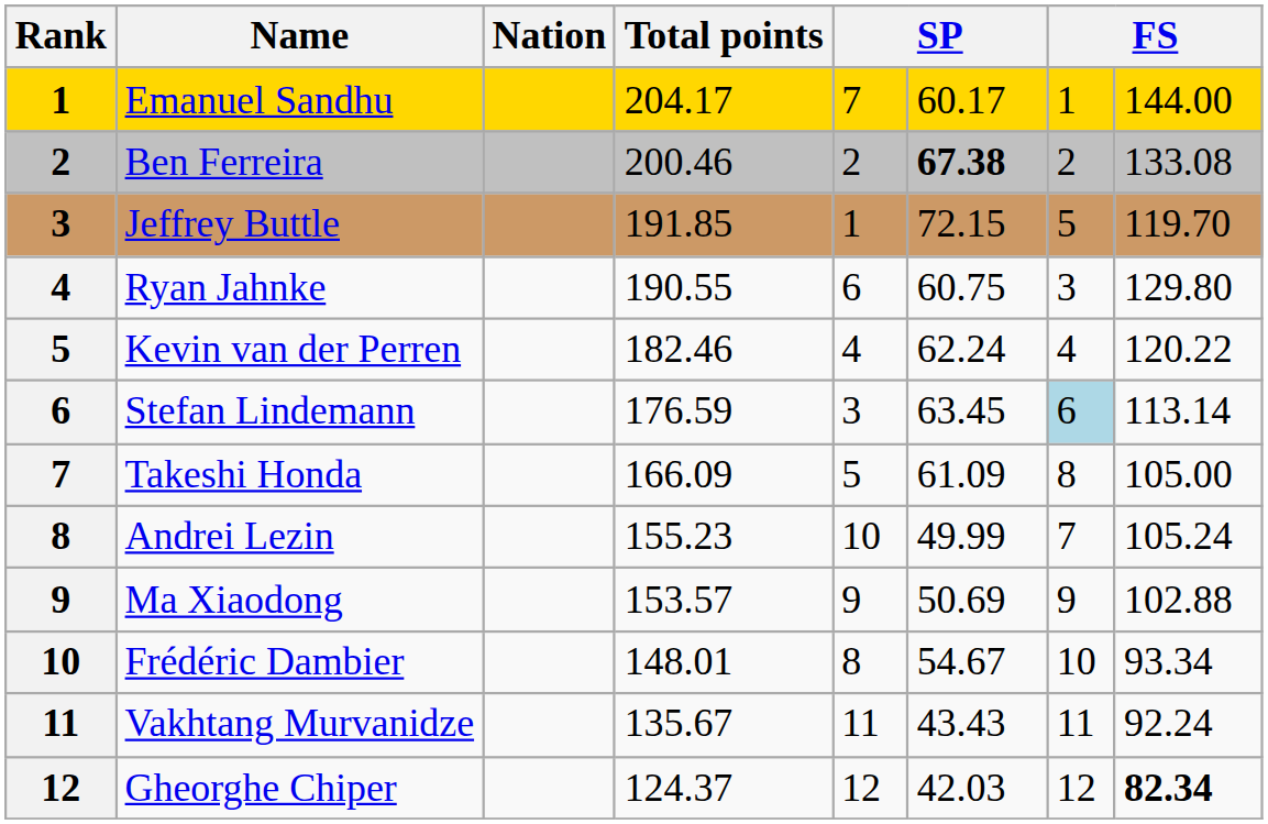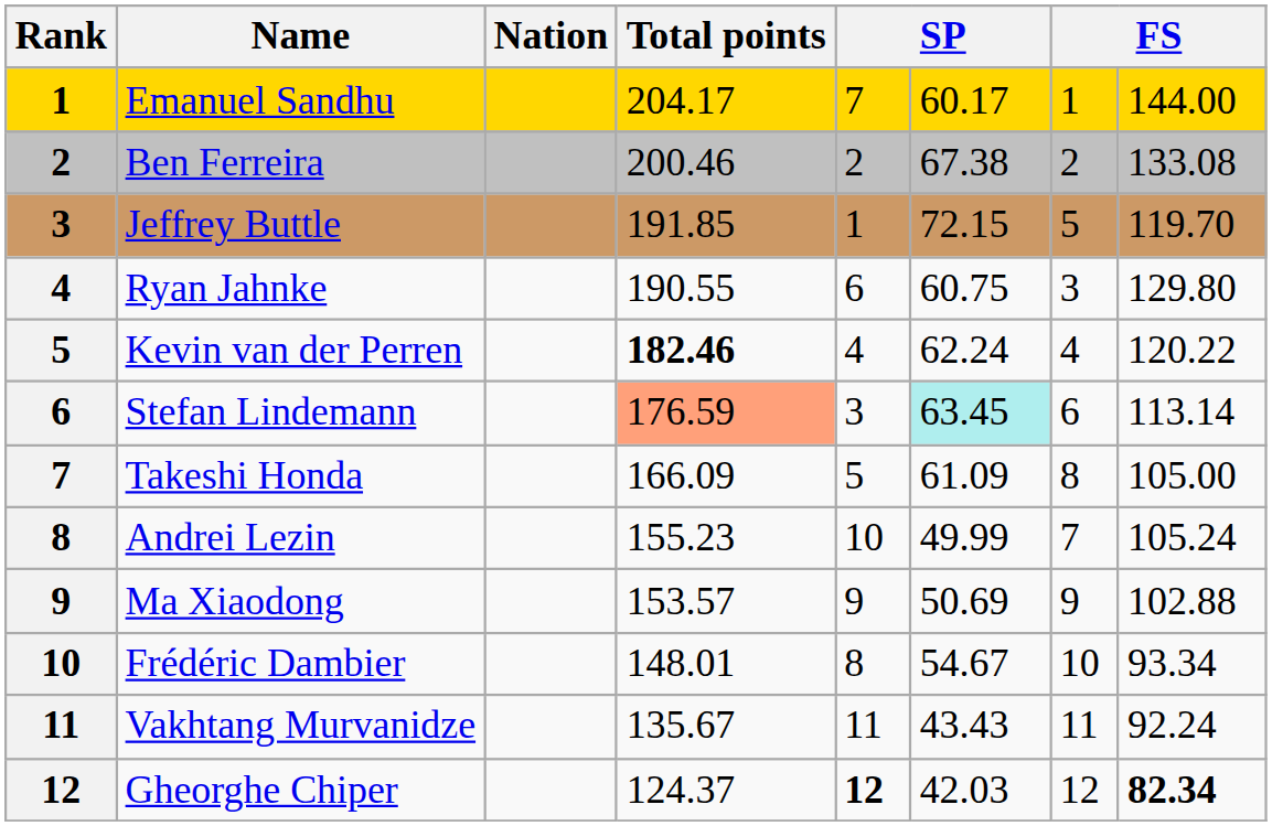Ben Ferreira | column 6: bold -> normal
Kevin van der Perren | Total points: normal -> bold
Stefan Lindemann | Total points: no background -> lightsalmon background
Stefan Lindemann | column 6: no background -> paleturquoise background
Stefan Lindemann | column 7: lightblue background -> no background
Gheorghe Chiper | column 5: normal -> bold
